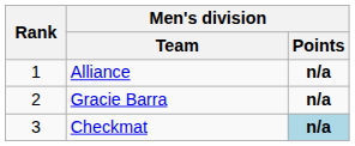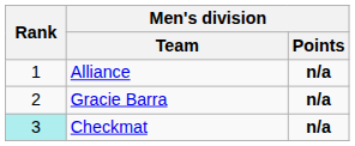Checkmat | Rank: no background -> paleturquoise background
Checkmat | Men's division / Points: lightblue background -> no background
